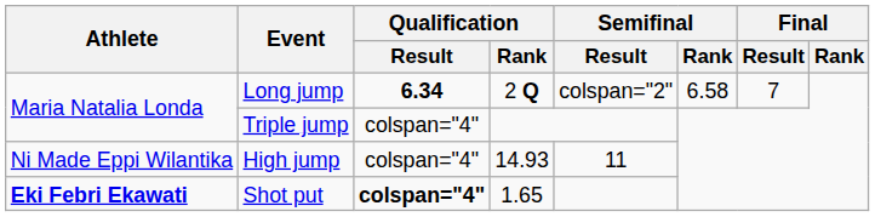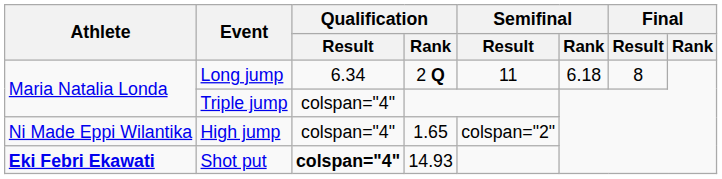Long jump | Qualification / Result: bold -> normal
Long jump | Semifinal / Result: colspan="2" -> 11
Long jump | Semifinal / Rank: 6.58 -> 6.18
Long jump | Final / Result: 7 -> 8
High jump | Qualification / Rank: 14.93 -> 1.65
High jump | Semifinal / Result: 11 -> colspan="2"
Shot put | Qualification / Rank: 1.65 -> 14.93
